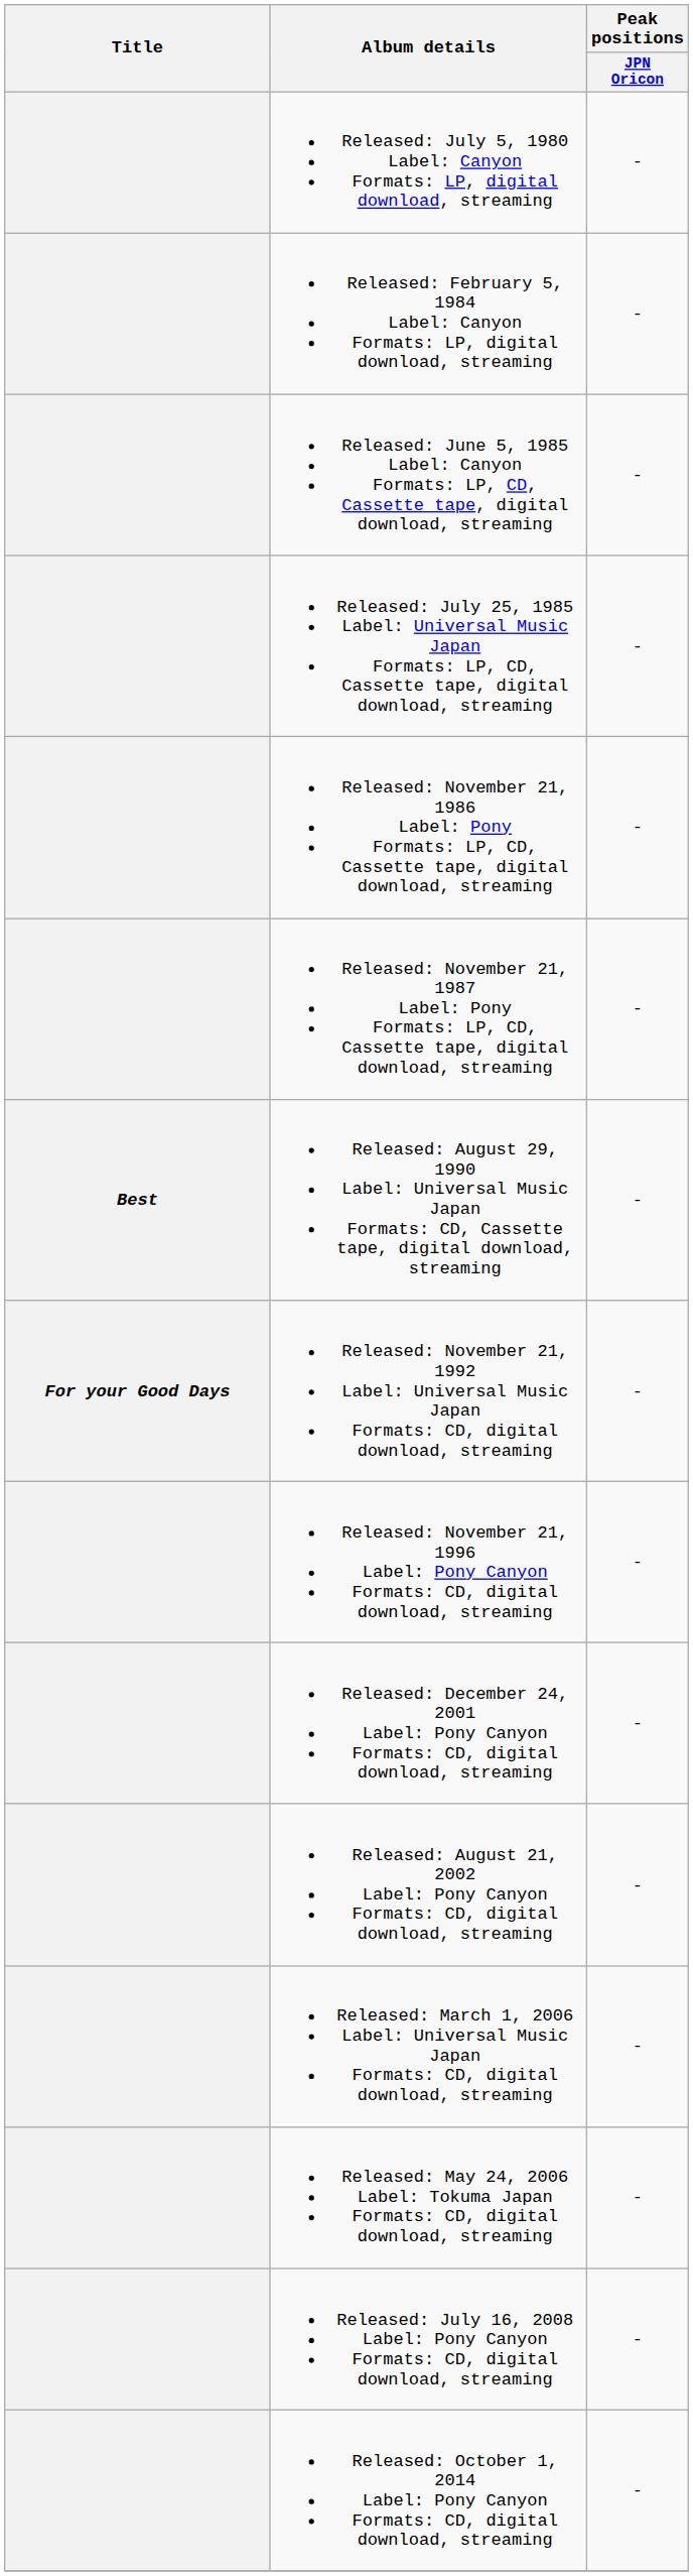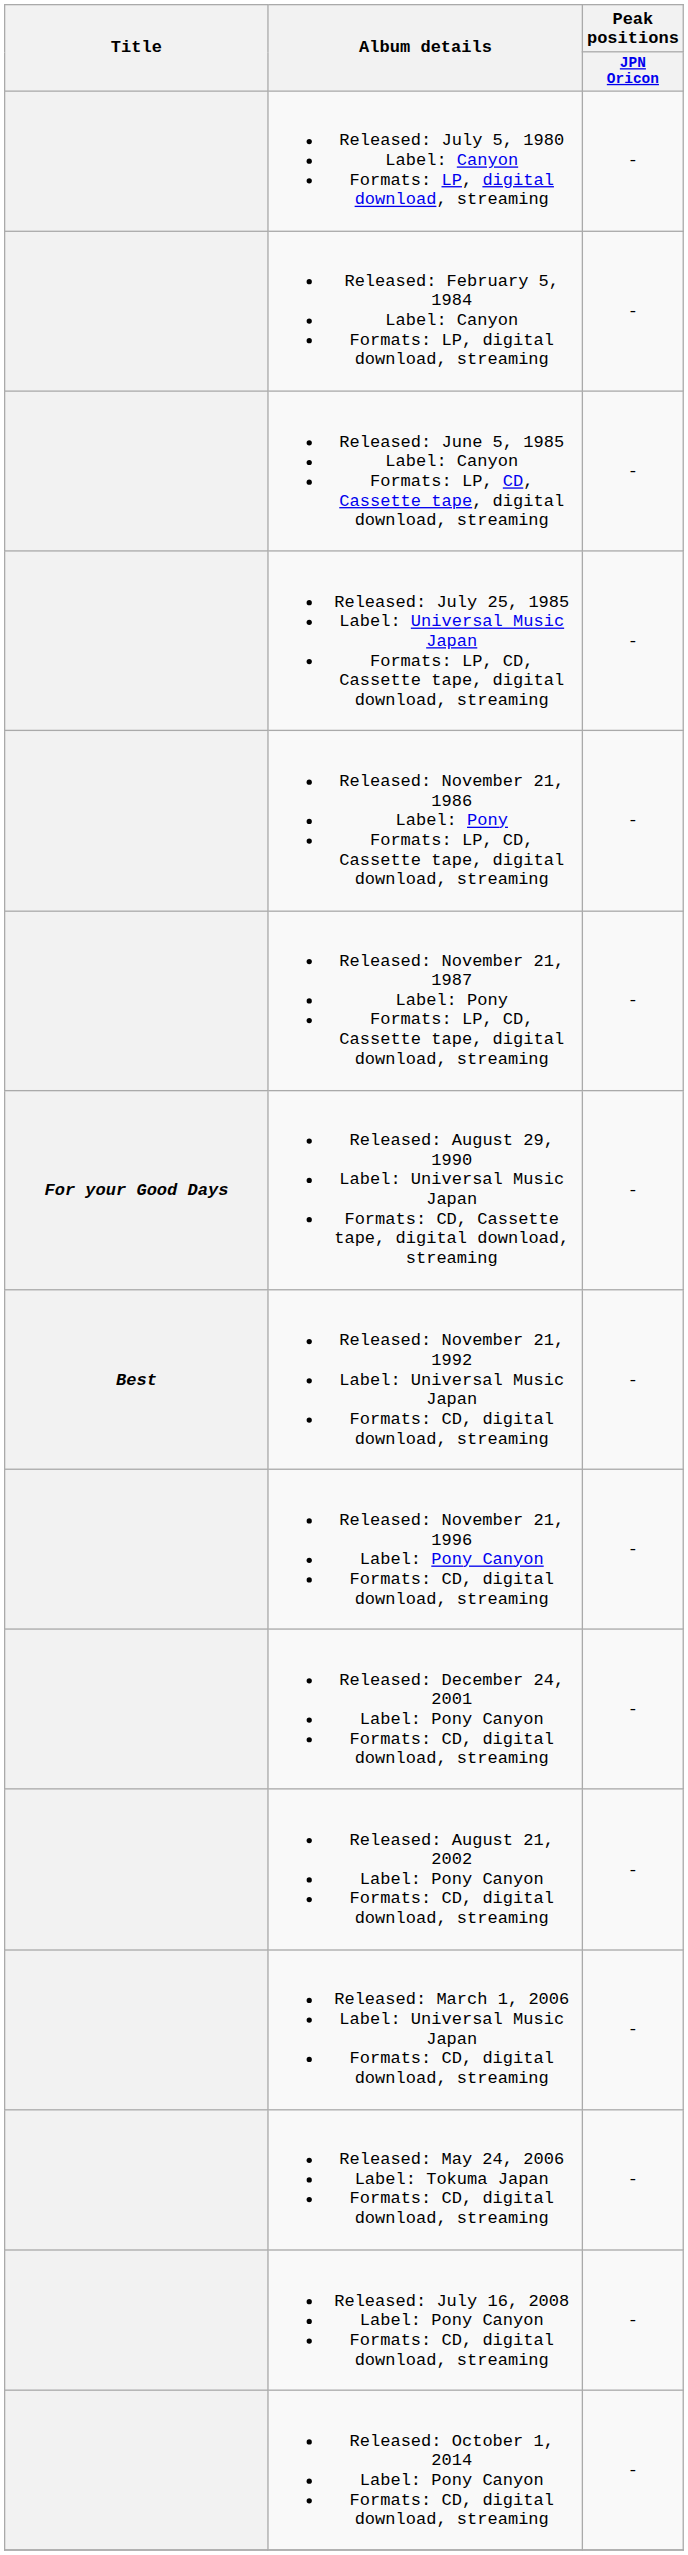row 9 | Title: Best -> For your Good Days
row 10 | Title: For your Good Days -> Best
